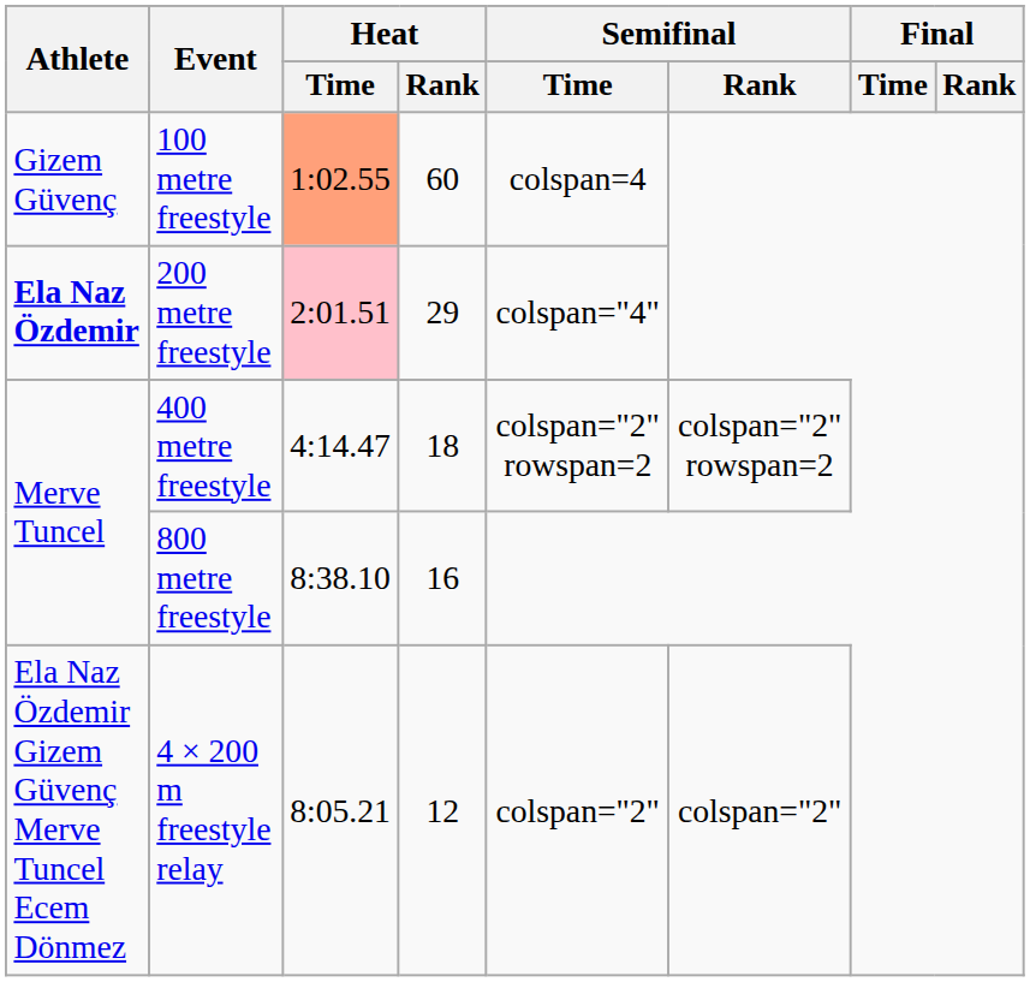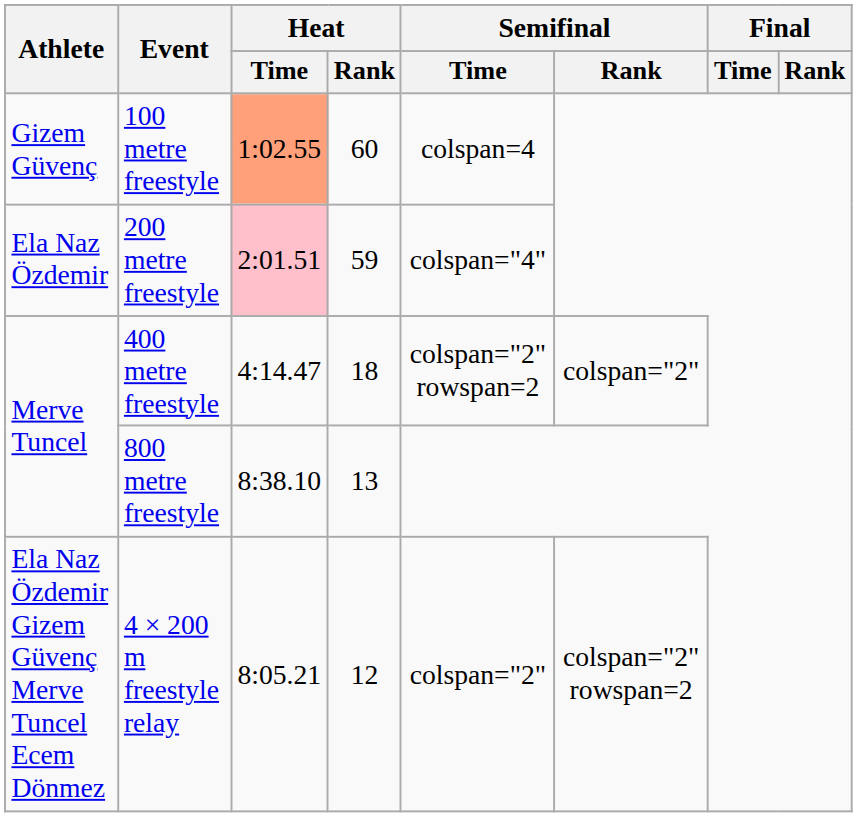200 metre freestyle | Athlete: bold -> normal
200 metre freestyle | Heat / Rank: 29 -> 59
400 metre freestyle | Semifinal / Rank: colspan="2" rowspan=2 -> colspan="2"
800 metre freestyle | Heat / Rank: 16 -> 13
4 × 200 m freestyle relay | Semifinal / Rank: colspan="2" -> colspan="2" rowspan=2
